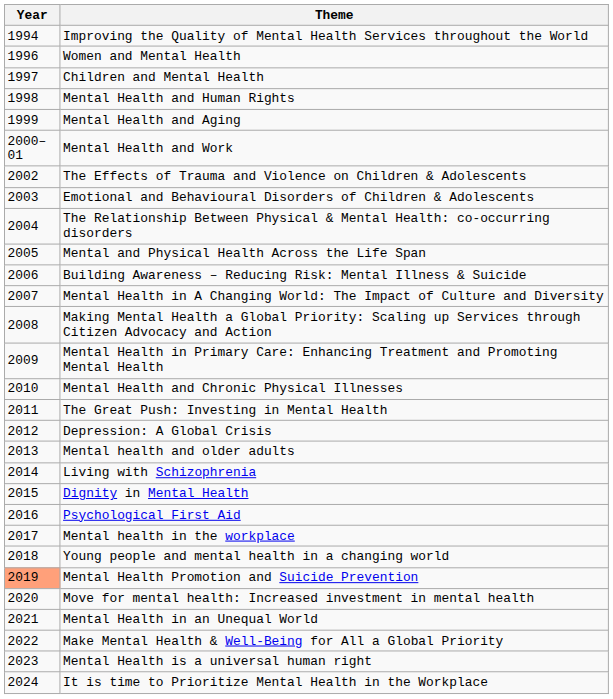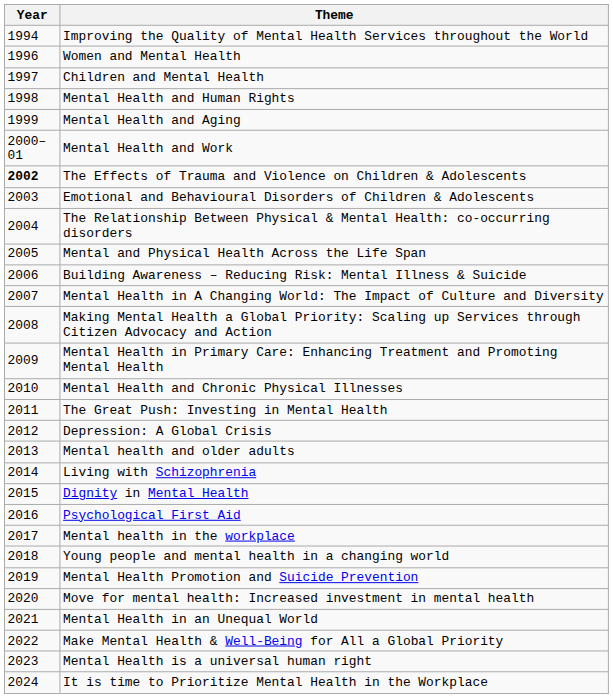The Effects of Trauma and Violence on Children & Adolescents | Year: normal -> bold
Mental Health Promotion and Suicide Prevention | Year: lightsalmon background -> no background
